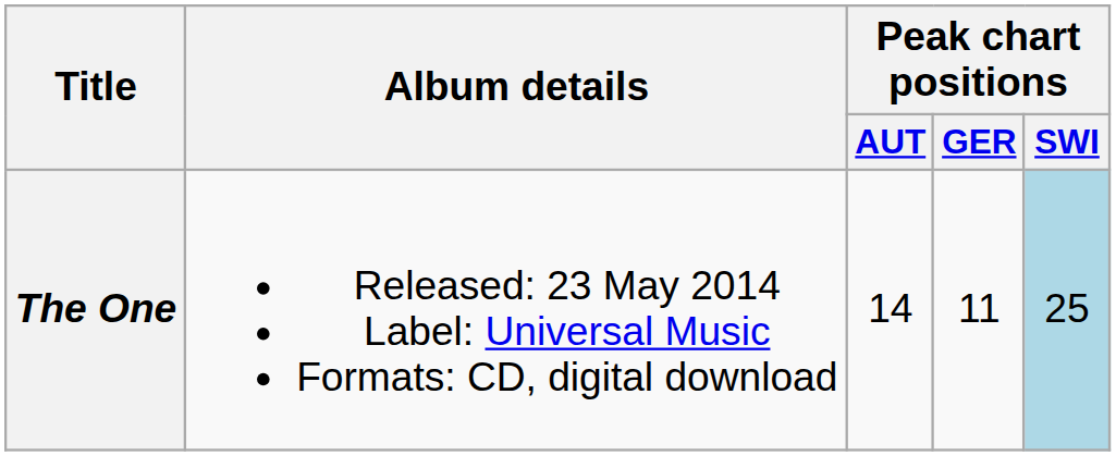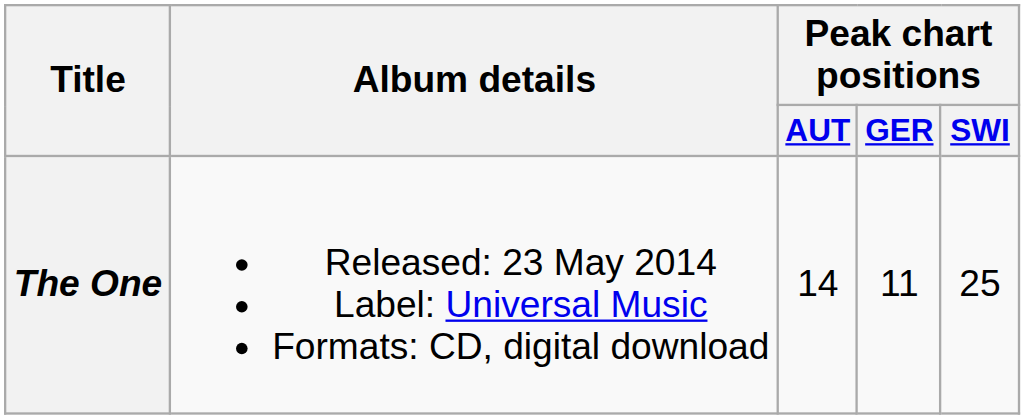The One | Peak chart positions / SWI: lightblue background -> no background
